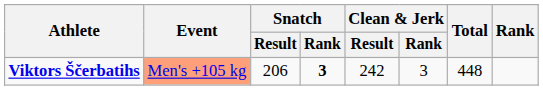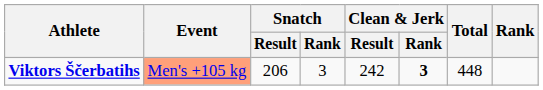Viktors Ščerbatihs | Snatch / Rank: bold -> normal
Viktors Ščerbatihs | Clean & Jerk / Rank: normal -> bold
